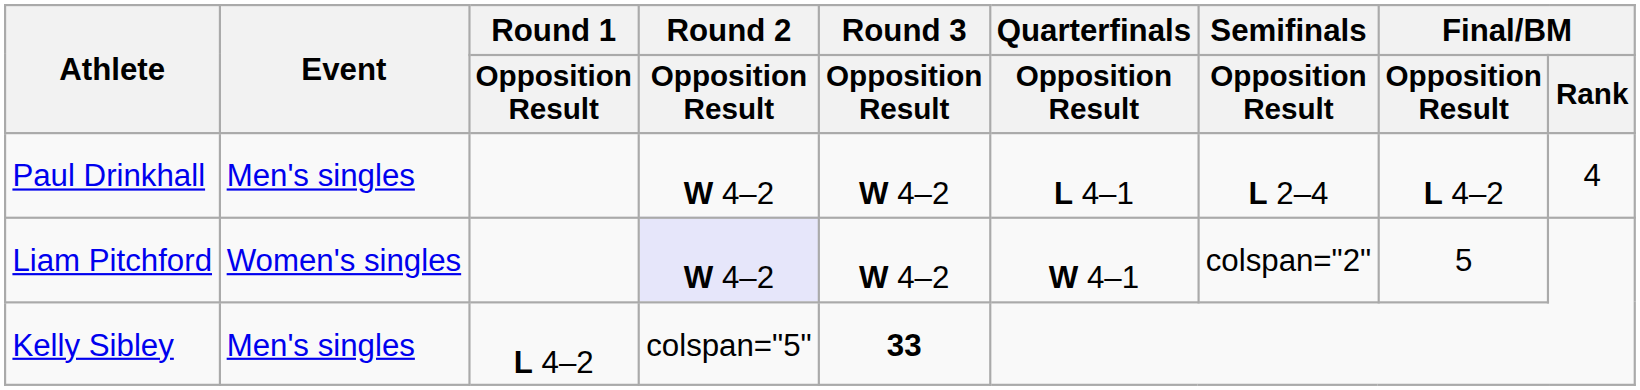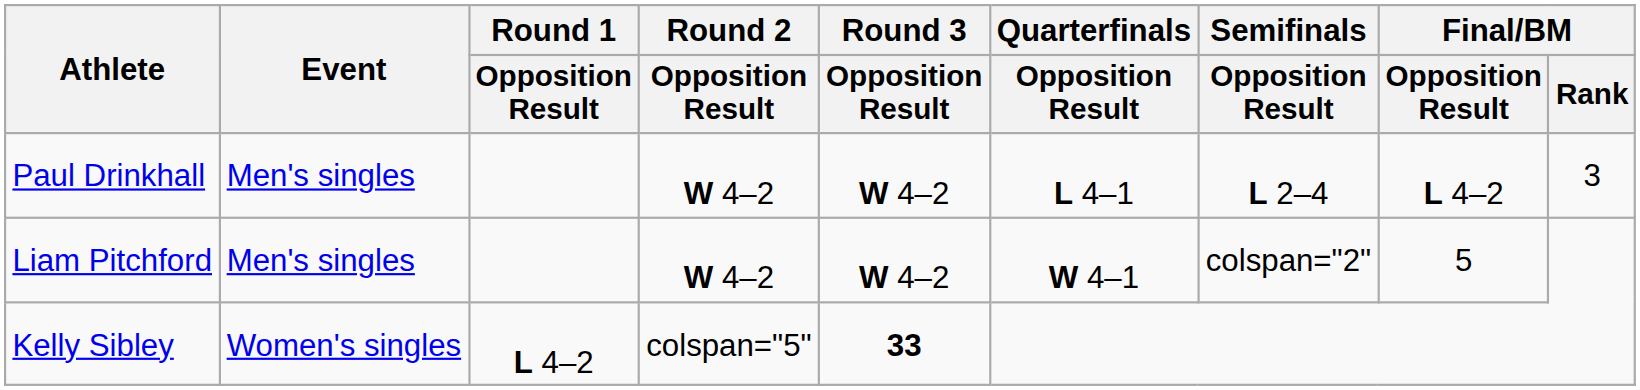Paul Drinkhall | Final/BM / Rank: 4 -> 3
Liam Pitchford | Event: Women's singles -> Men's singles
Liam Pitchford | Round 2 / Opposition Result: lavender background -> no background
Kelly Sibley | Event: Men's singles -> Women's singles
